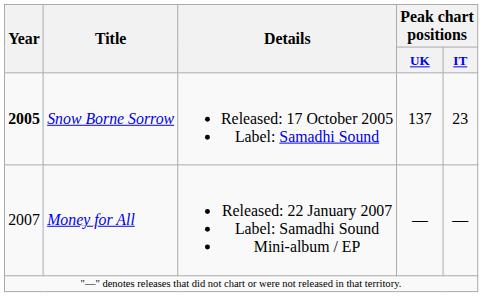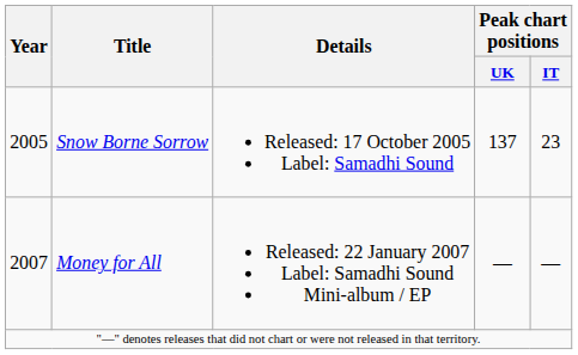Snow Borne Sorrow | Year: bold -> normal
